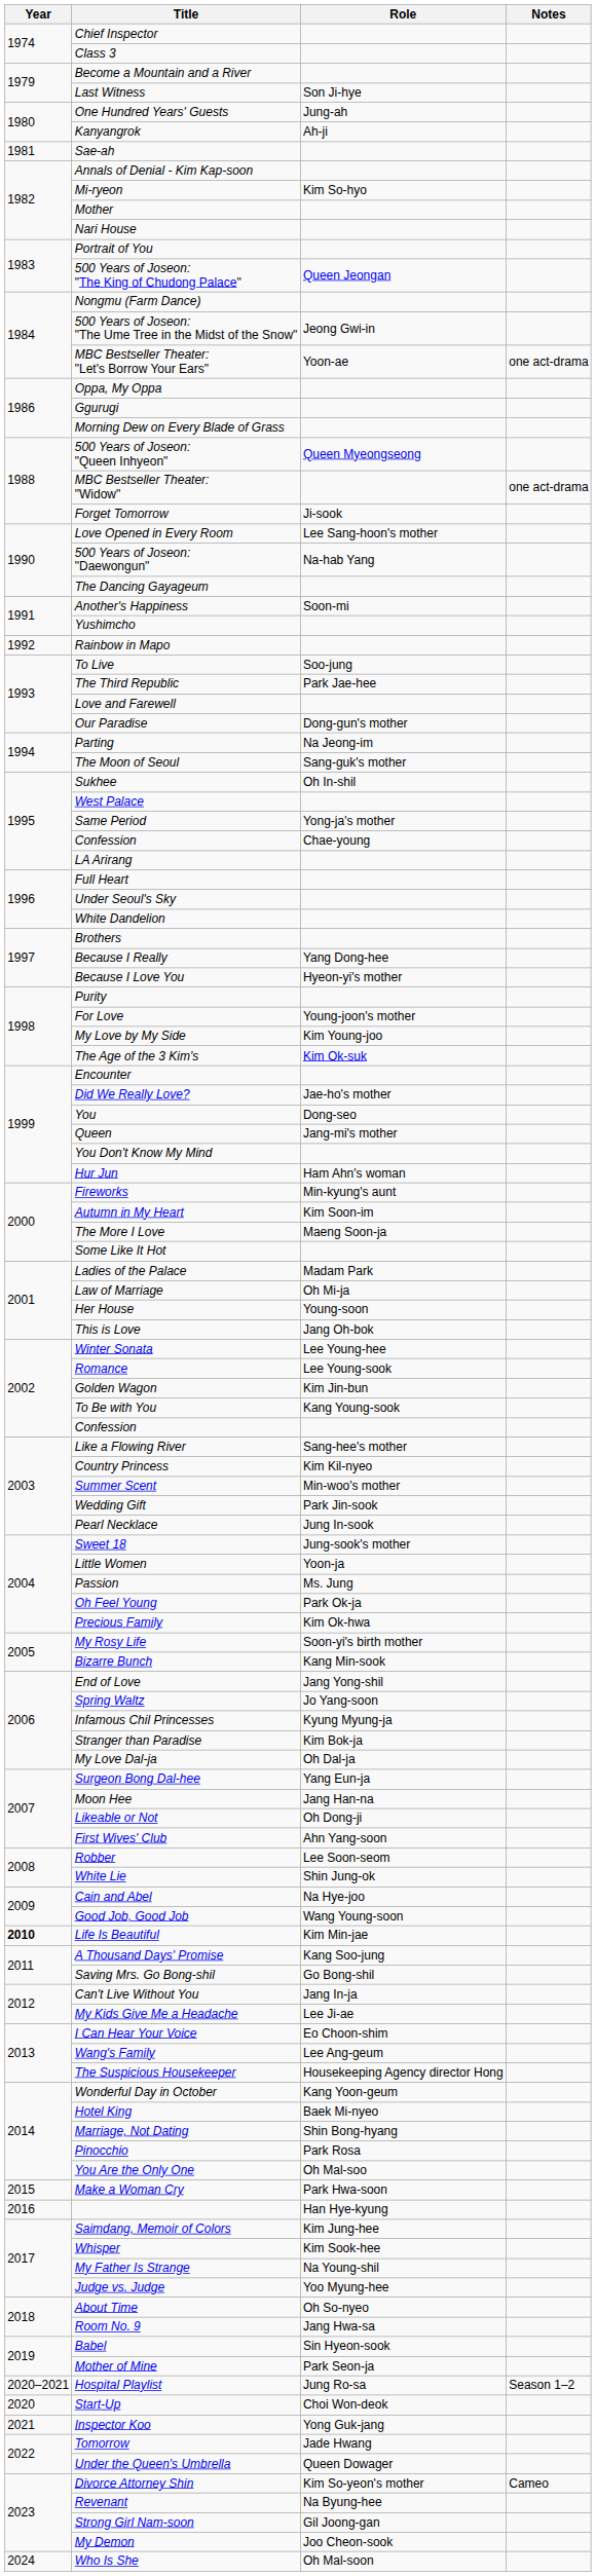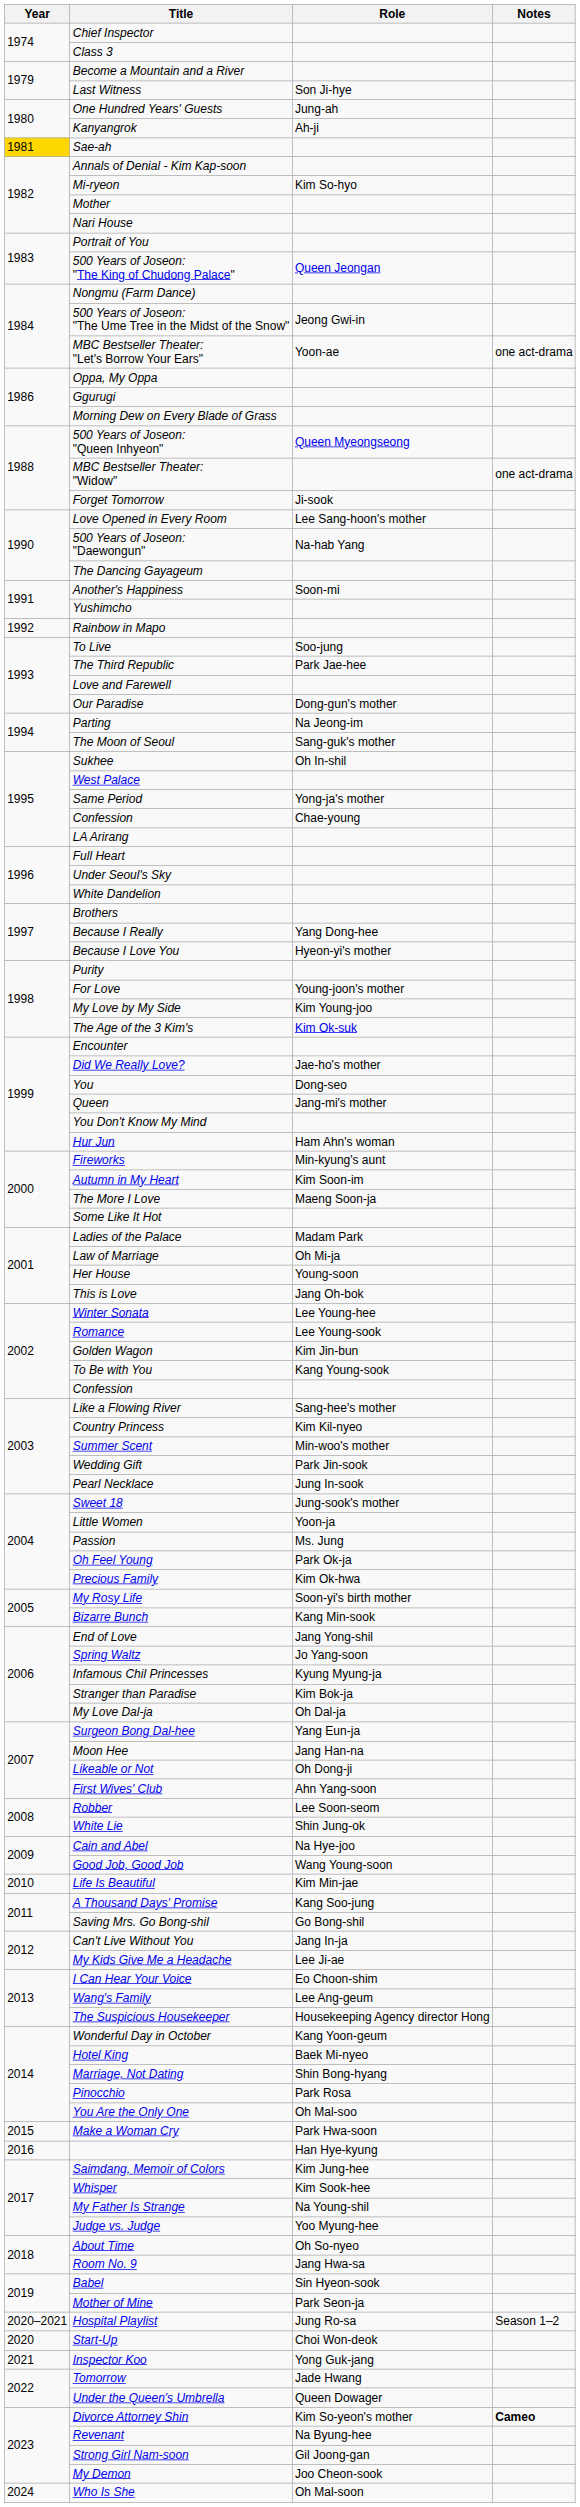Sae-ah | Year: no background -> gold background
Life Is Beautiful | Year: bold -> normal
Divorce Attorney Shin | Notes: normal -> bold
